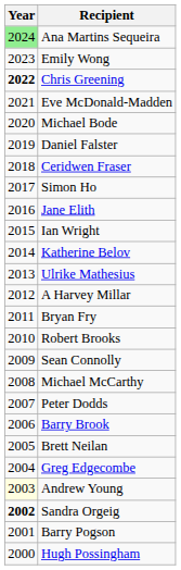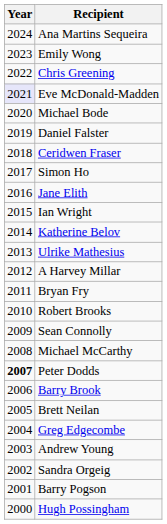Ana Martins Sequeira | Year: lightgreen background -> no background
Chris Greening | Year: bold -> normal
Eve McDonald-Madden | Year: no background -> lavender background
Peter Dodds | Year: normal -> bold
Andrew Young | Year: lightyellow background -> no background
Sandra Orgeig | Year: bold -> normal
